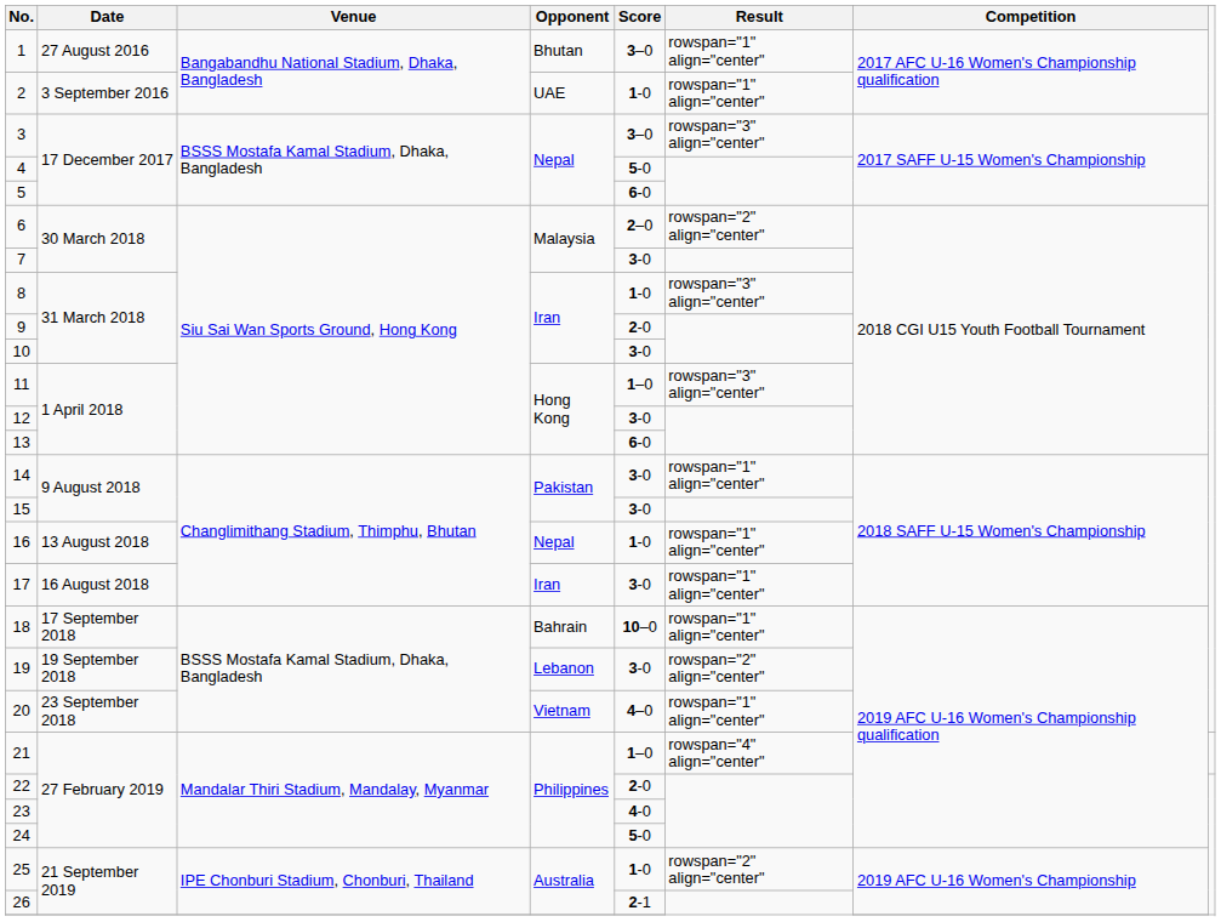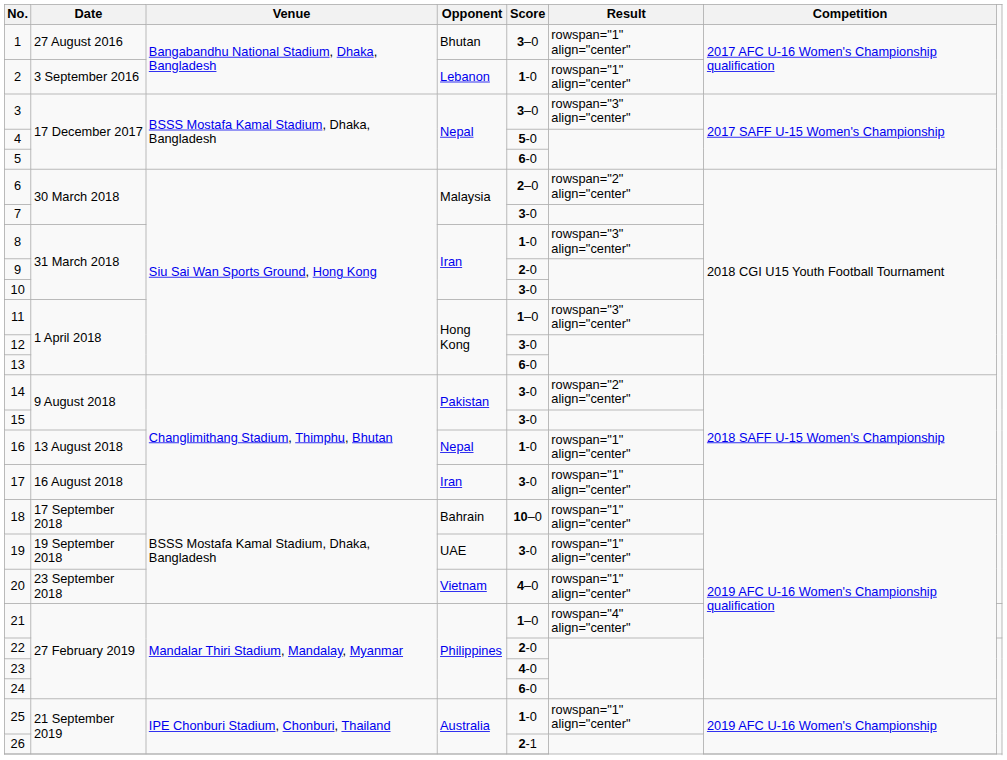2 | Opponent: UAE -> Lebanon
14 | Result: rowspan="1" align="center" -> rowspan="2" align="center"
19 | Opponent: Lebanon -> UAE
19 | Result: rowspan="2" align="center" -> rowspan="1" align="center"
24 | Score: 5-0 -> 6-0
25 | Result: rowspan="2" align="center" -> rowspan="1" align="center"
